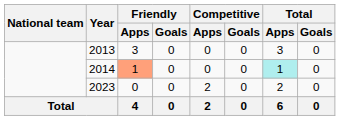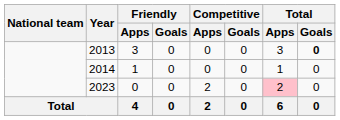2013 | Total / Goals: normal -> bold
2014 | Friendly / Apps: lightsalmon background -> no background
2014 | Total / Apps: paleturquoise background -> no background
2023 | Total / Apps: no background -> pink background
